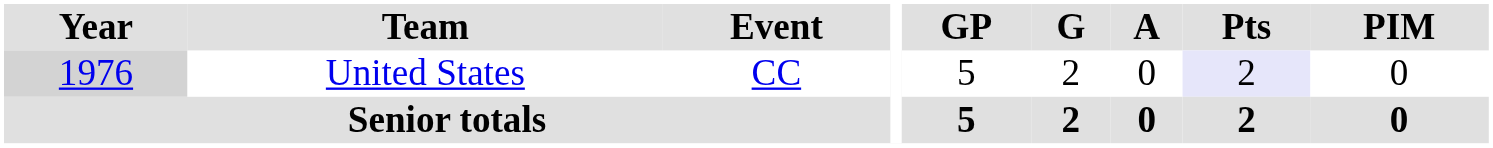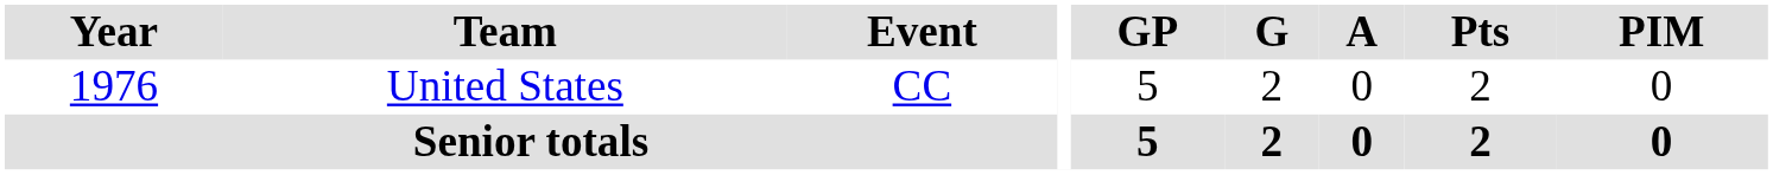United States | Year: lightgrey background -> no background
United States | Pts: lavender background -> no background
